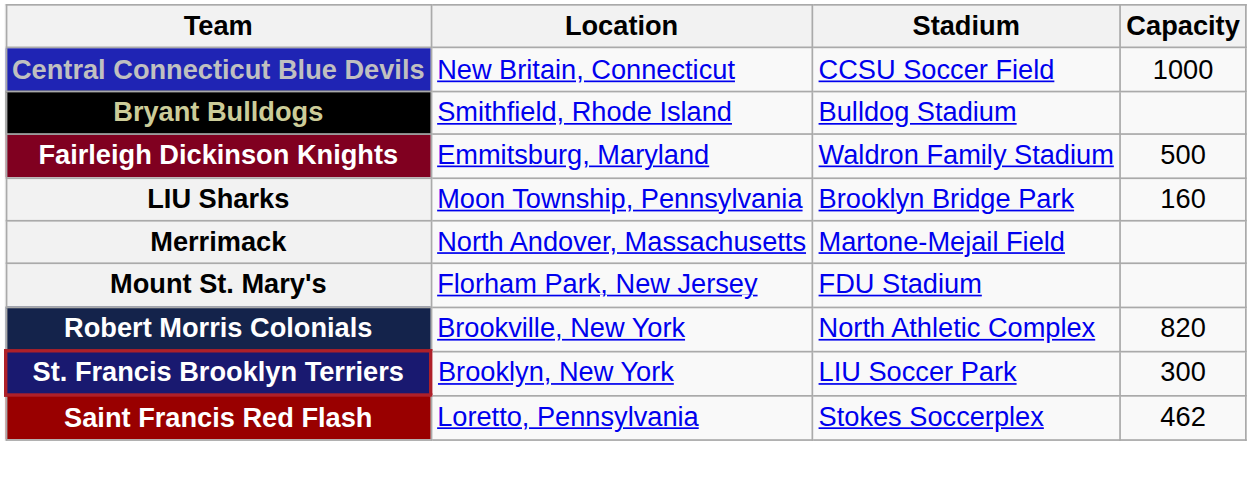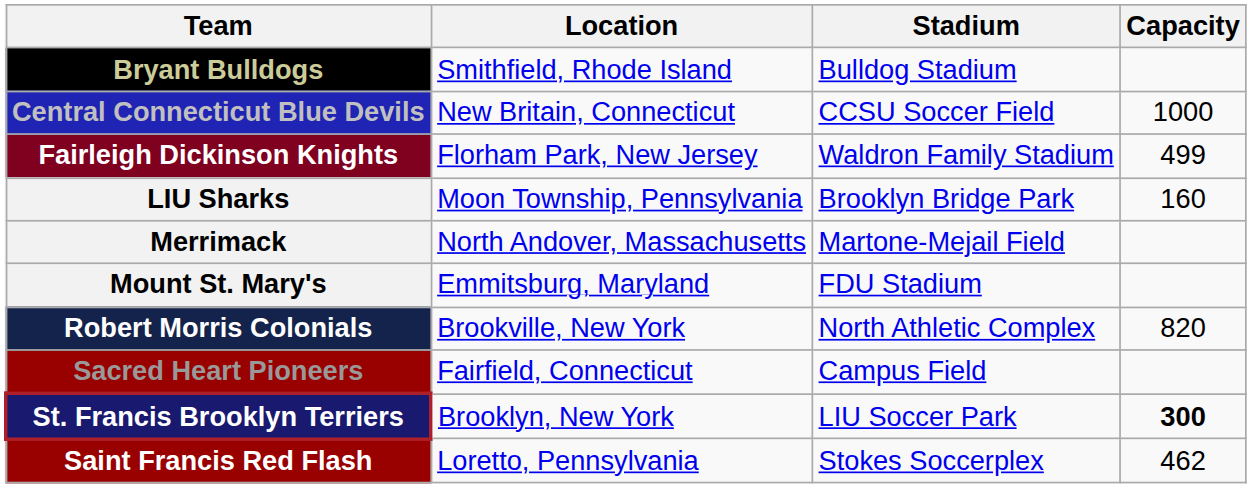rows swapped: Bryant Bulldogs <-> Central Connecticut Blue Devils
Fairleigh Dickinson Knights | Location: Emmitsburg, Maryland -> Florham Park, New Jersey
Fairleigh Dickinson Knights | Capacity: 500 -> 499
Mount St. Mary's | Location: Florham Park, New Jersey -> Emmitsburg, Maryland
+ row: Sacred Heart Pioneers | Fairfield, Connecticut | Campus Field
St. Francis Brooklyn Terriers | Capacity: normal -> bold
